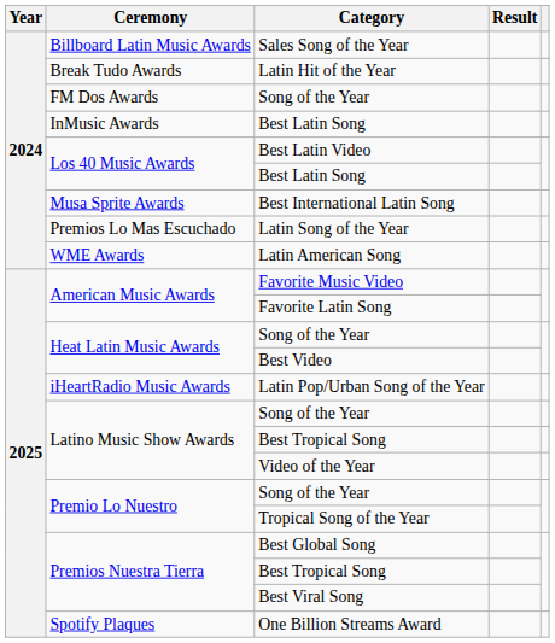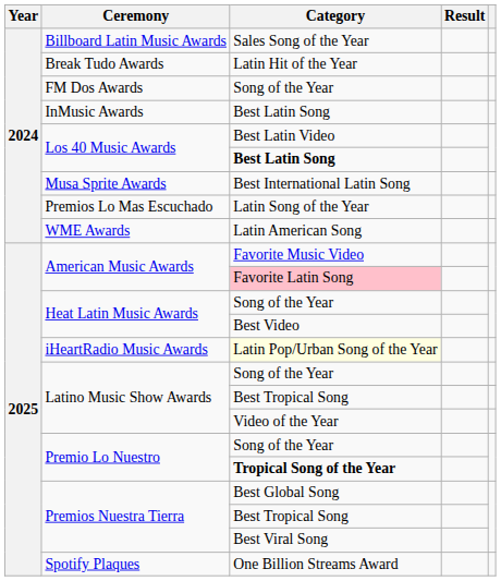Los 40 Music Awards / Best Latin Song | Category: normal -> bold
Favorite Latin Song | Category: no background -> pink background
Latin Pop/Urban Song of the Year | Category: no background -> lightyellow background
Tropical Song of the Year | Category: normal -> bold
